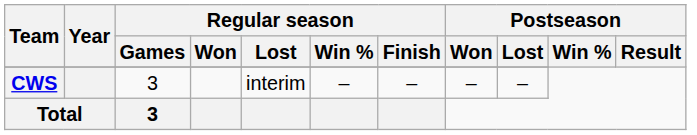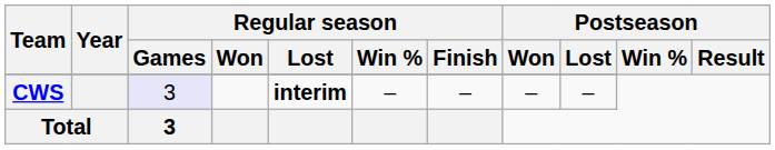CWS | Regular season / Games: no background -> lavender background
CWS | Regular season / Lost: normal -> bold
